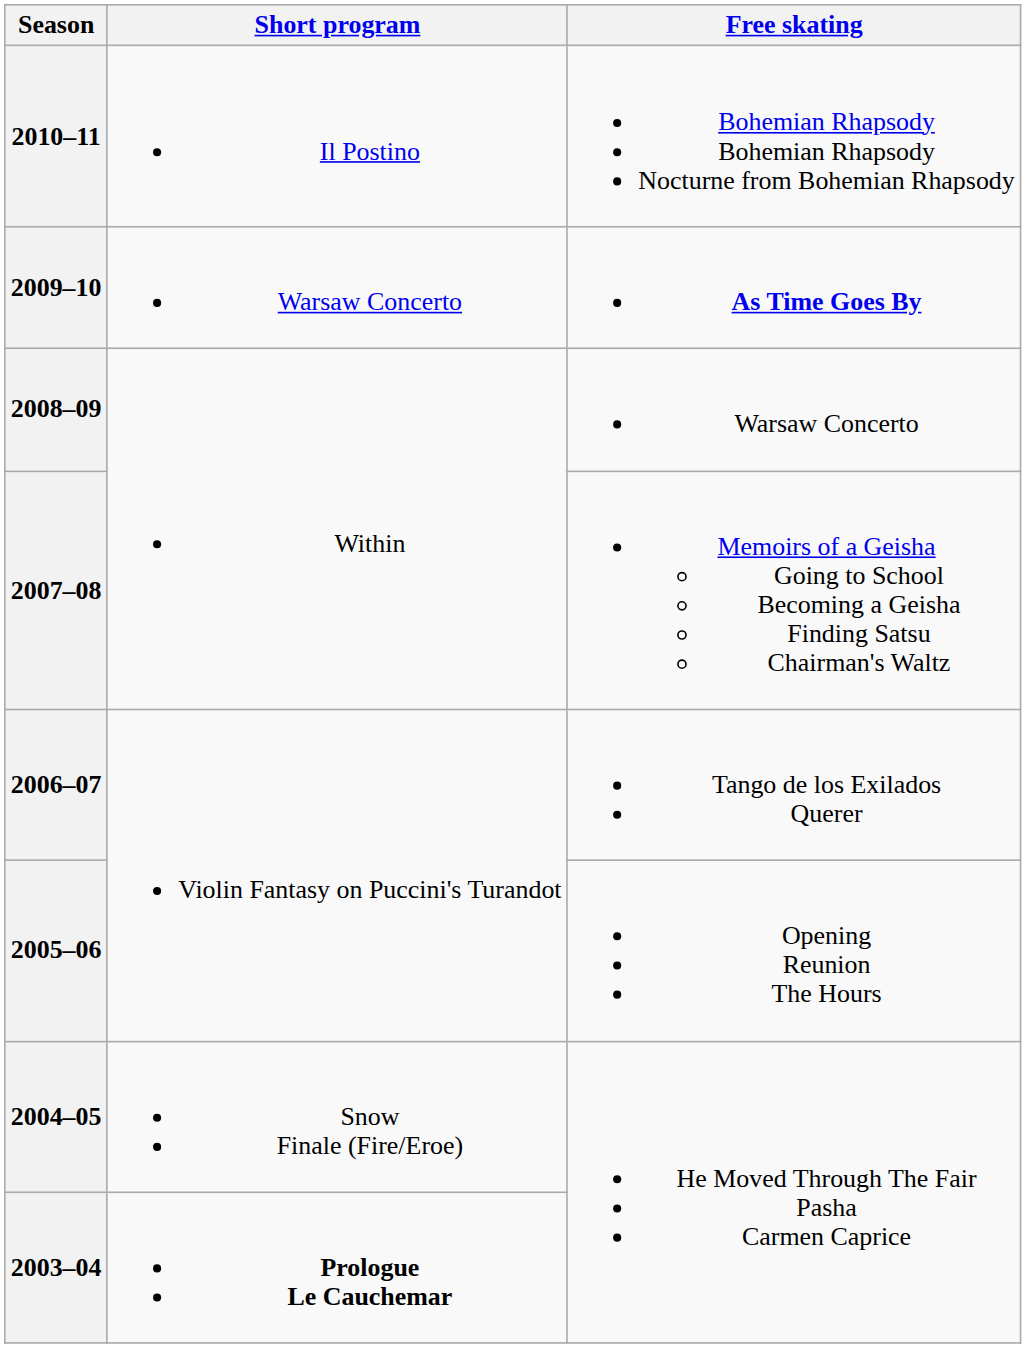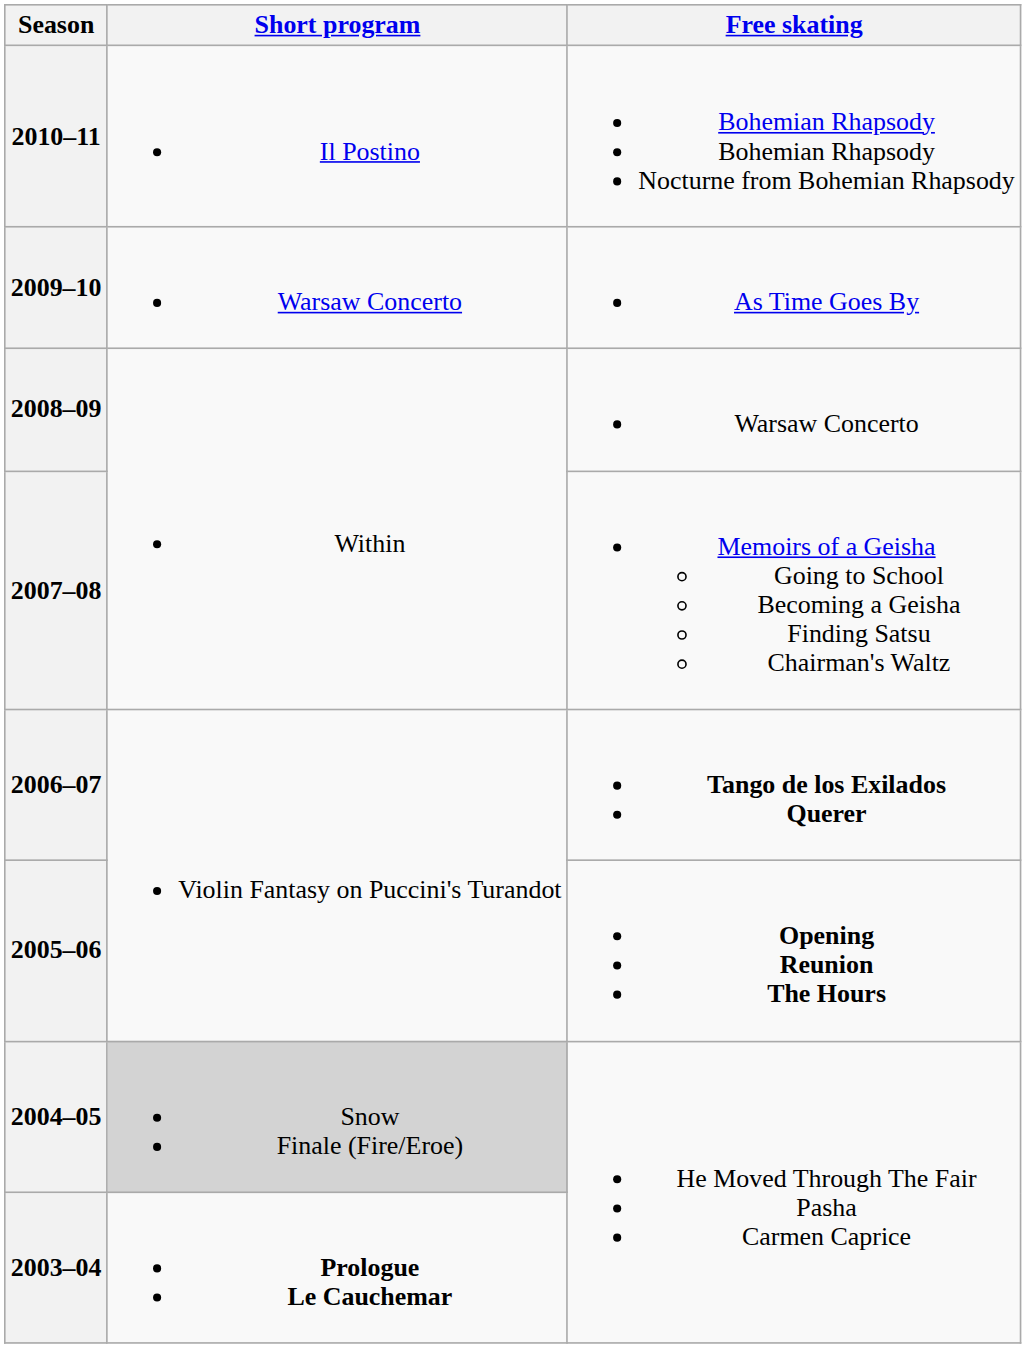2009–10 | Free skating: bold -> normal
2006–07 | Free skating: normal -> bold
2005–06 | Free skating: normal -> bold
2004–05 | Short program: no background -> lightgrey background
